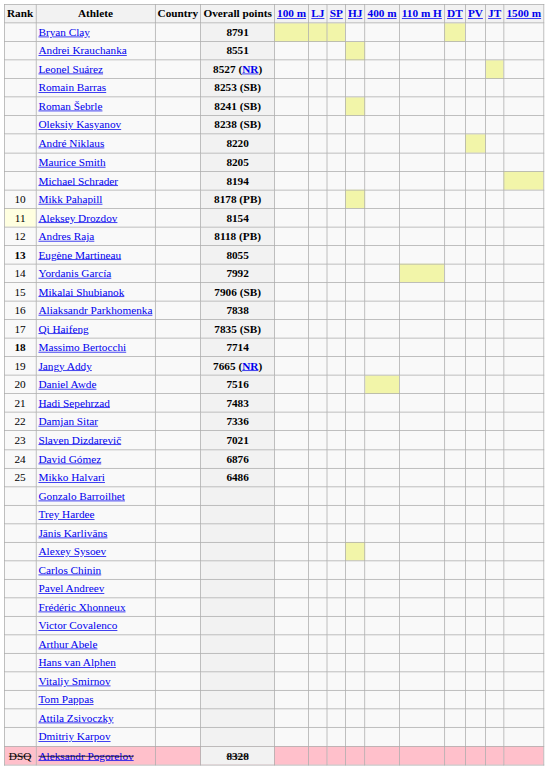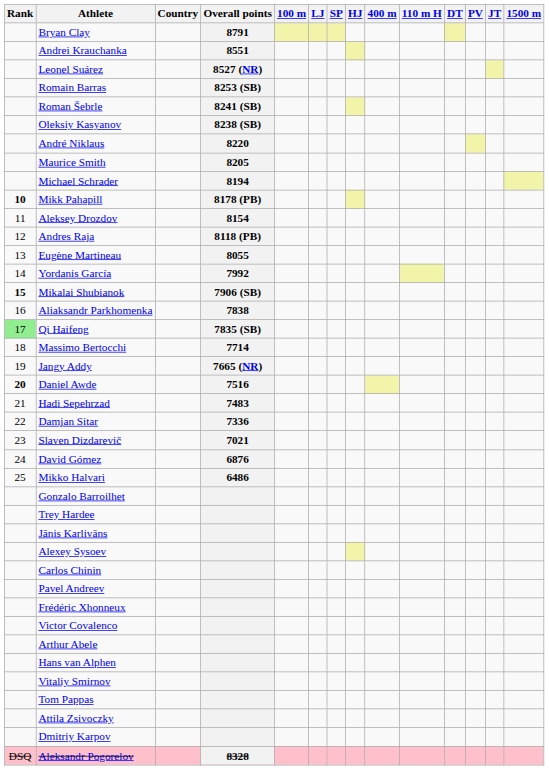Mikk Pahapill | Rank: normal -> bold
Aleksey Drozdov | Rank: lightyellow background -> no background
Eugène Martineau | Rank: bold -> normal
Mikalai Shubianok | Rank: normal -> bold
Qi Haifeng | Rank: no background -> lightgreen background
Massimo Bertocchi | Rank: bold -> normal
Daniel Awde | Rank: normal -> bold
